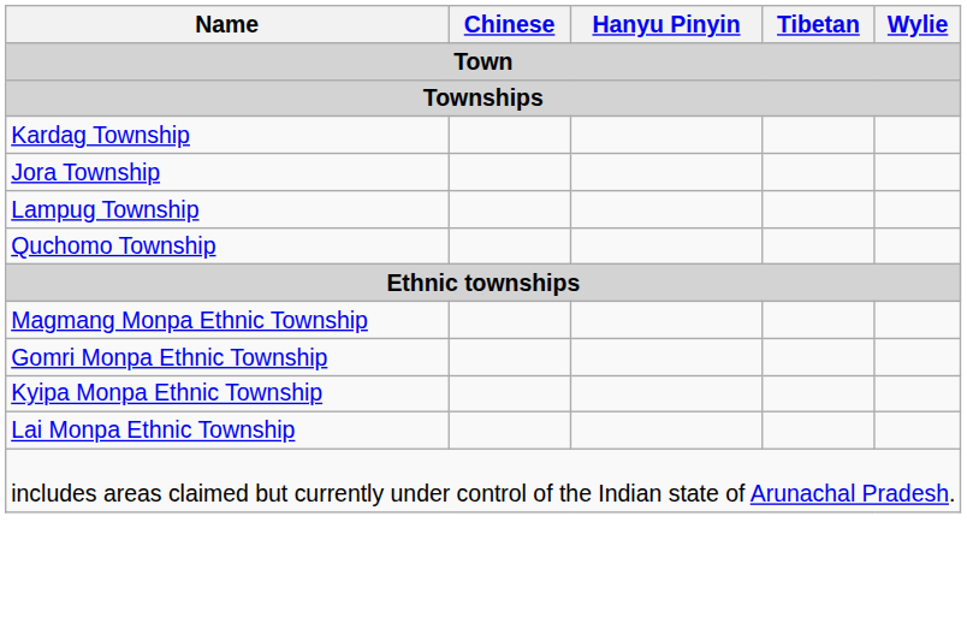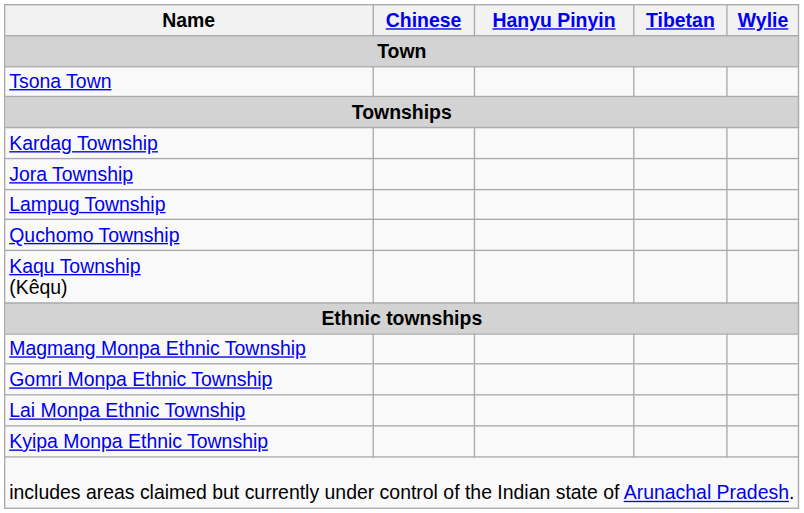+ row: Tsona Town
+ row: Kaqu Township (Kêqu)
rows swapped: Kyipa Monpa Ethnic Township <-> Lai Monpa Ethnic Township
